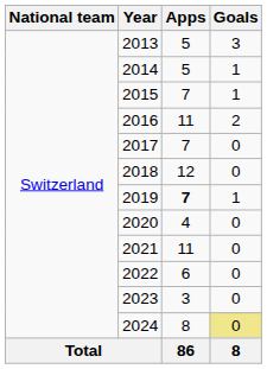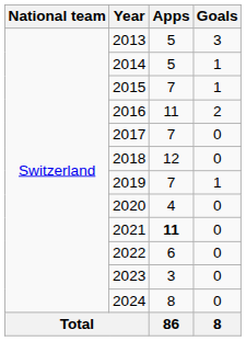2019 | Apps: bold -> normal
2021 | Apps: normal -> bold
2024 | Goals: khaki background -> no background
